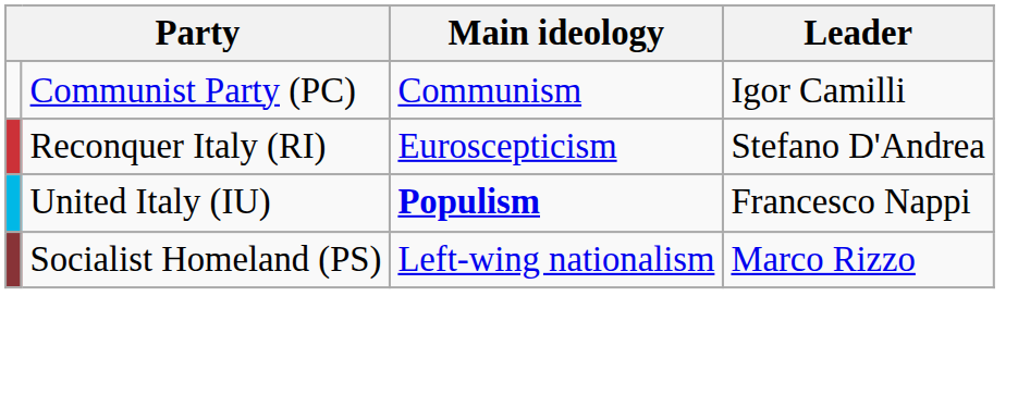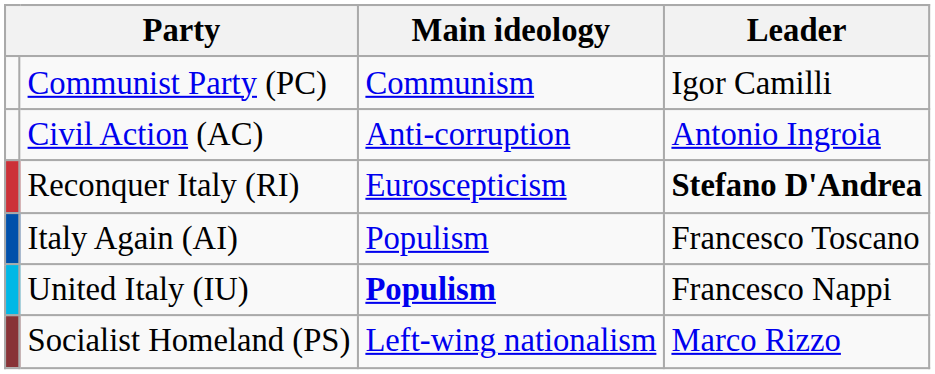+ row: Civil Action (AC) | Anti-corruption | Antonio Ingroia
Reconquer Italy (RI) | Leader: normal -> bold
+ row: Italy Again (AI) | Populism | Francesco Toscano
